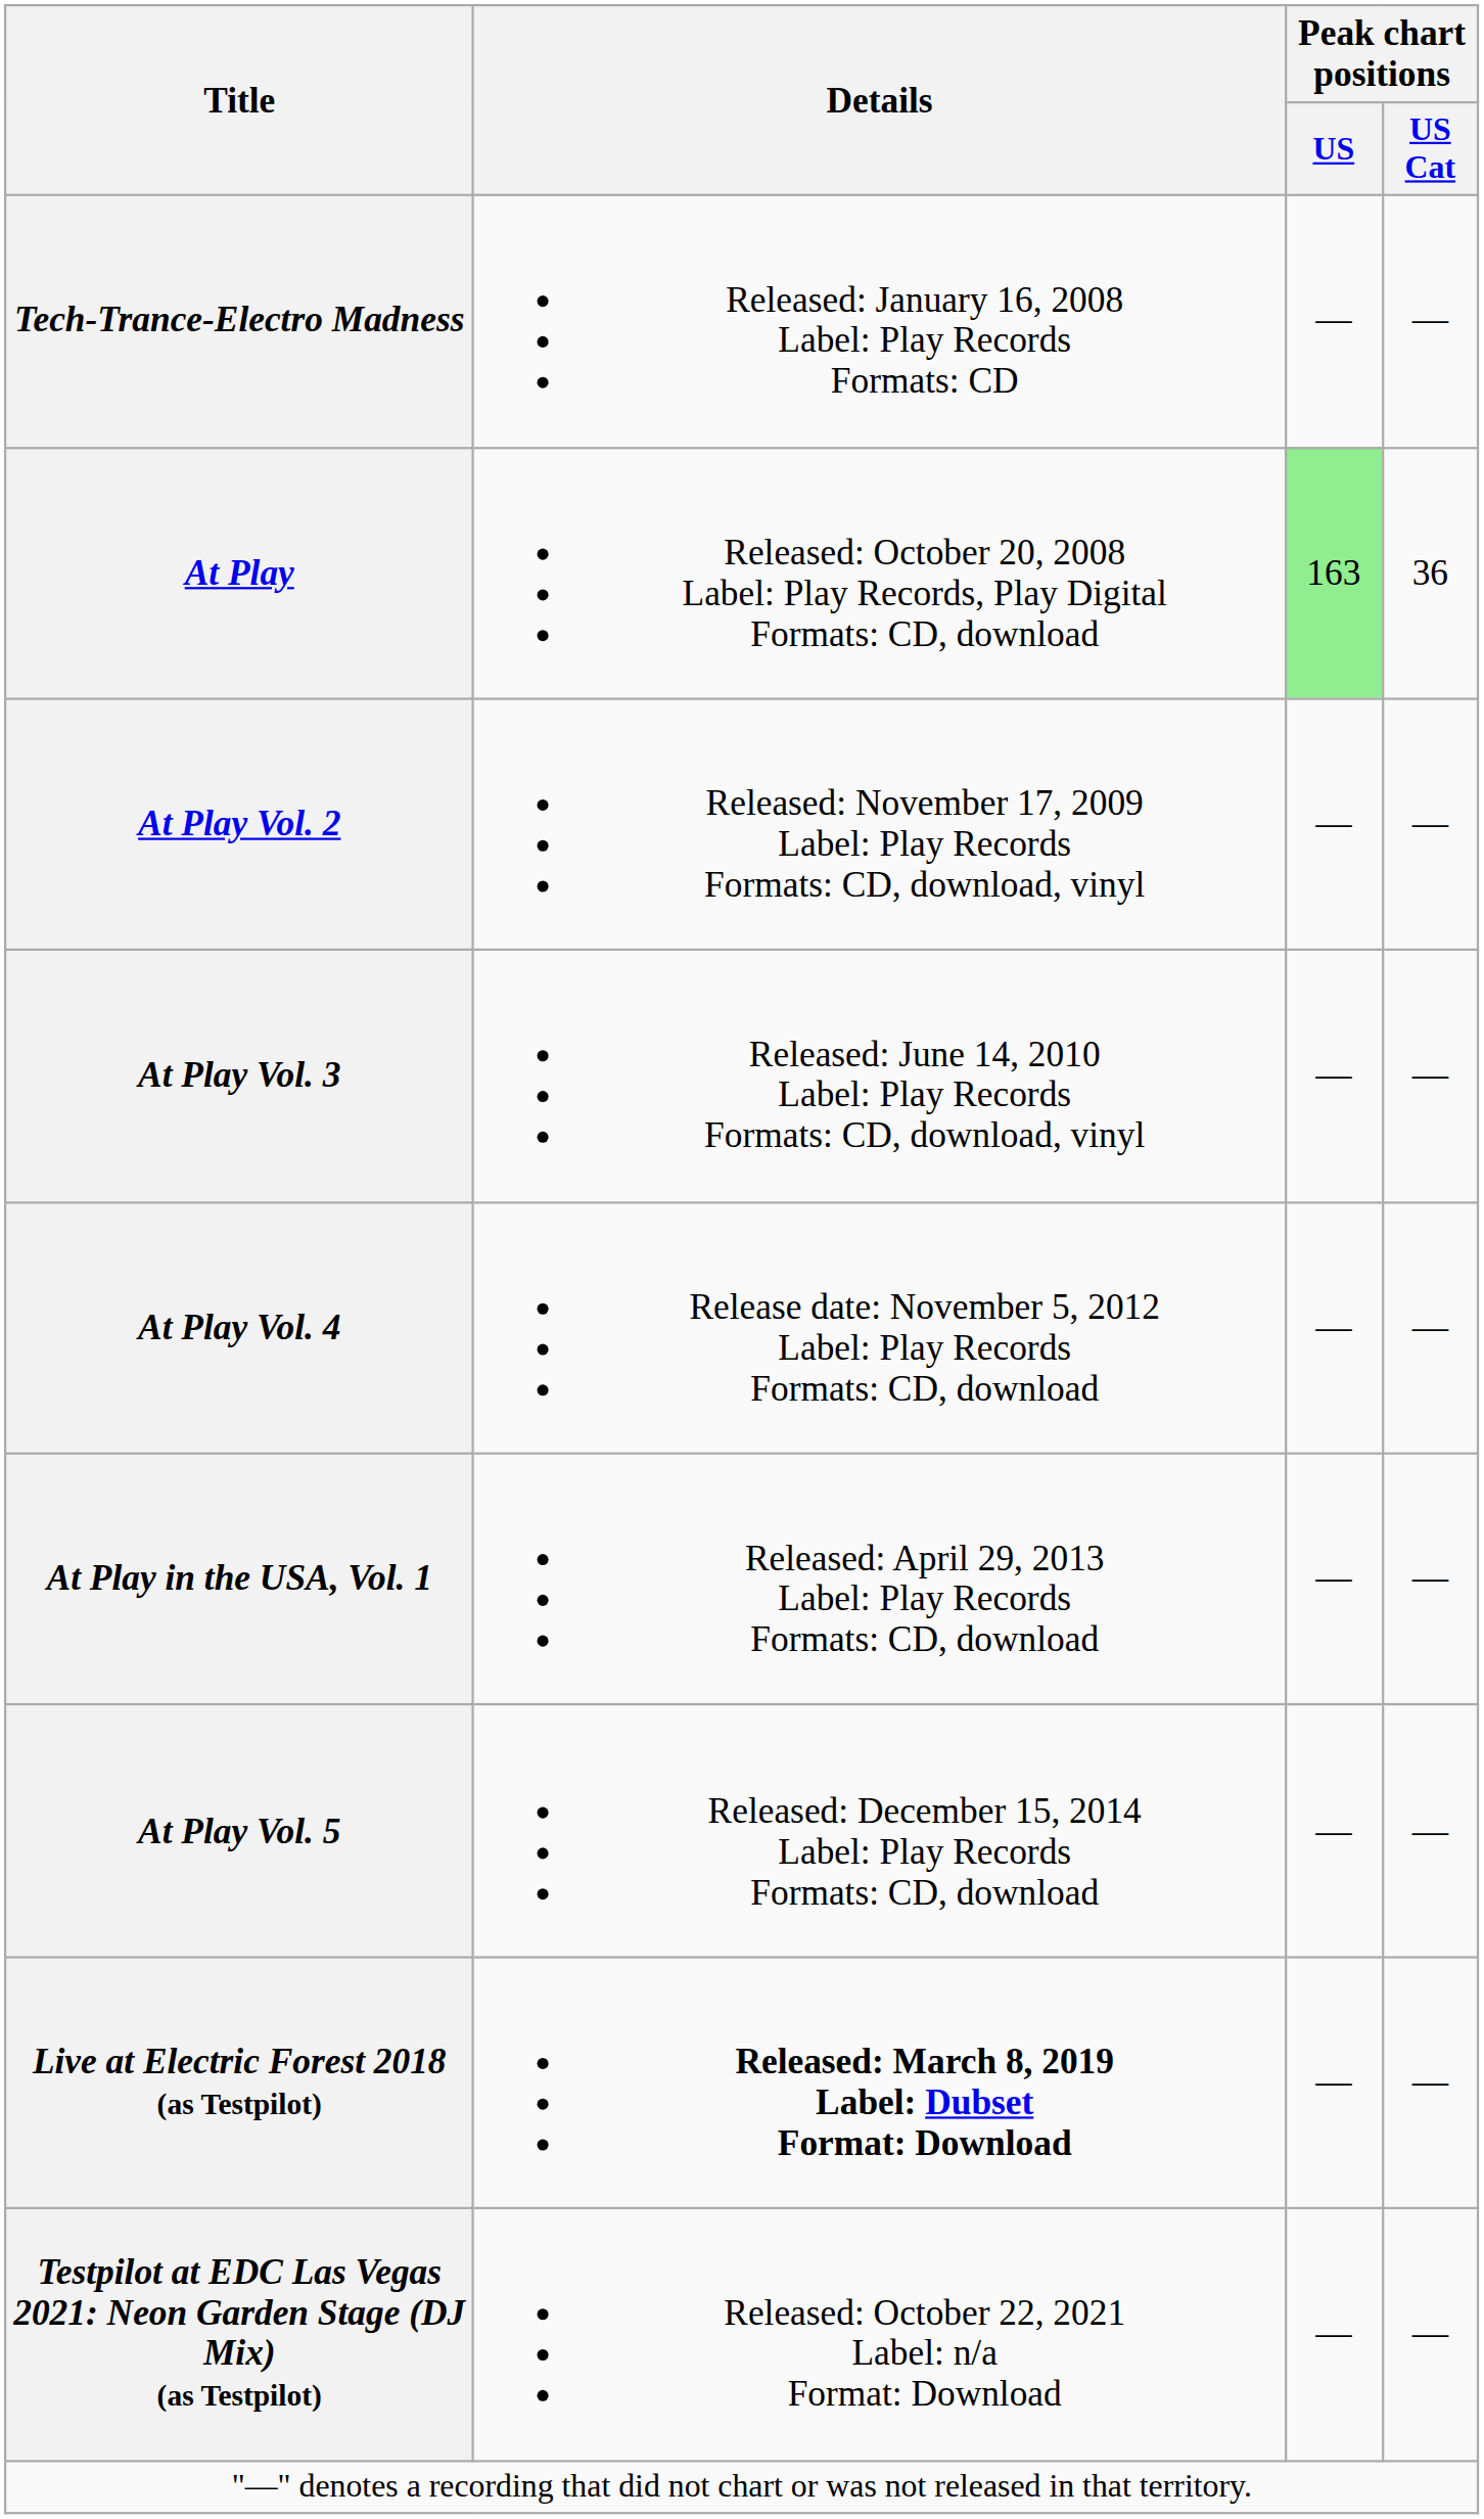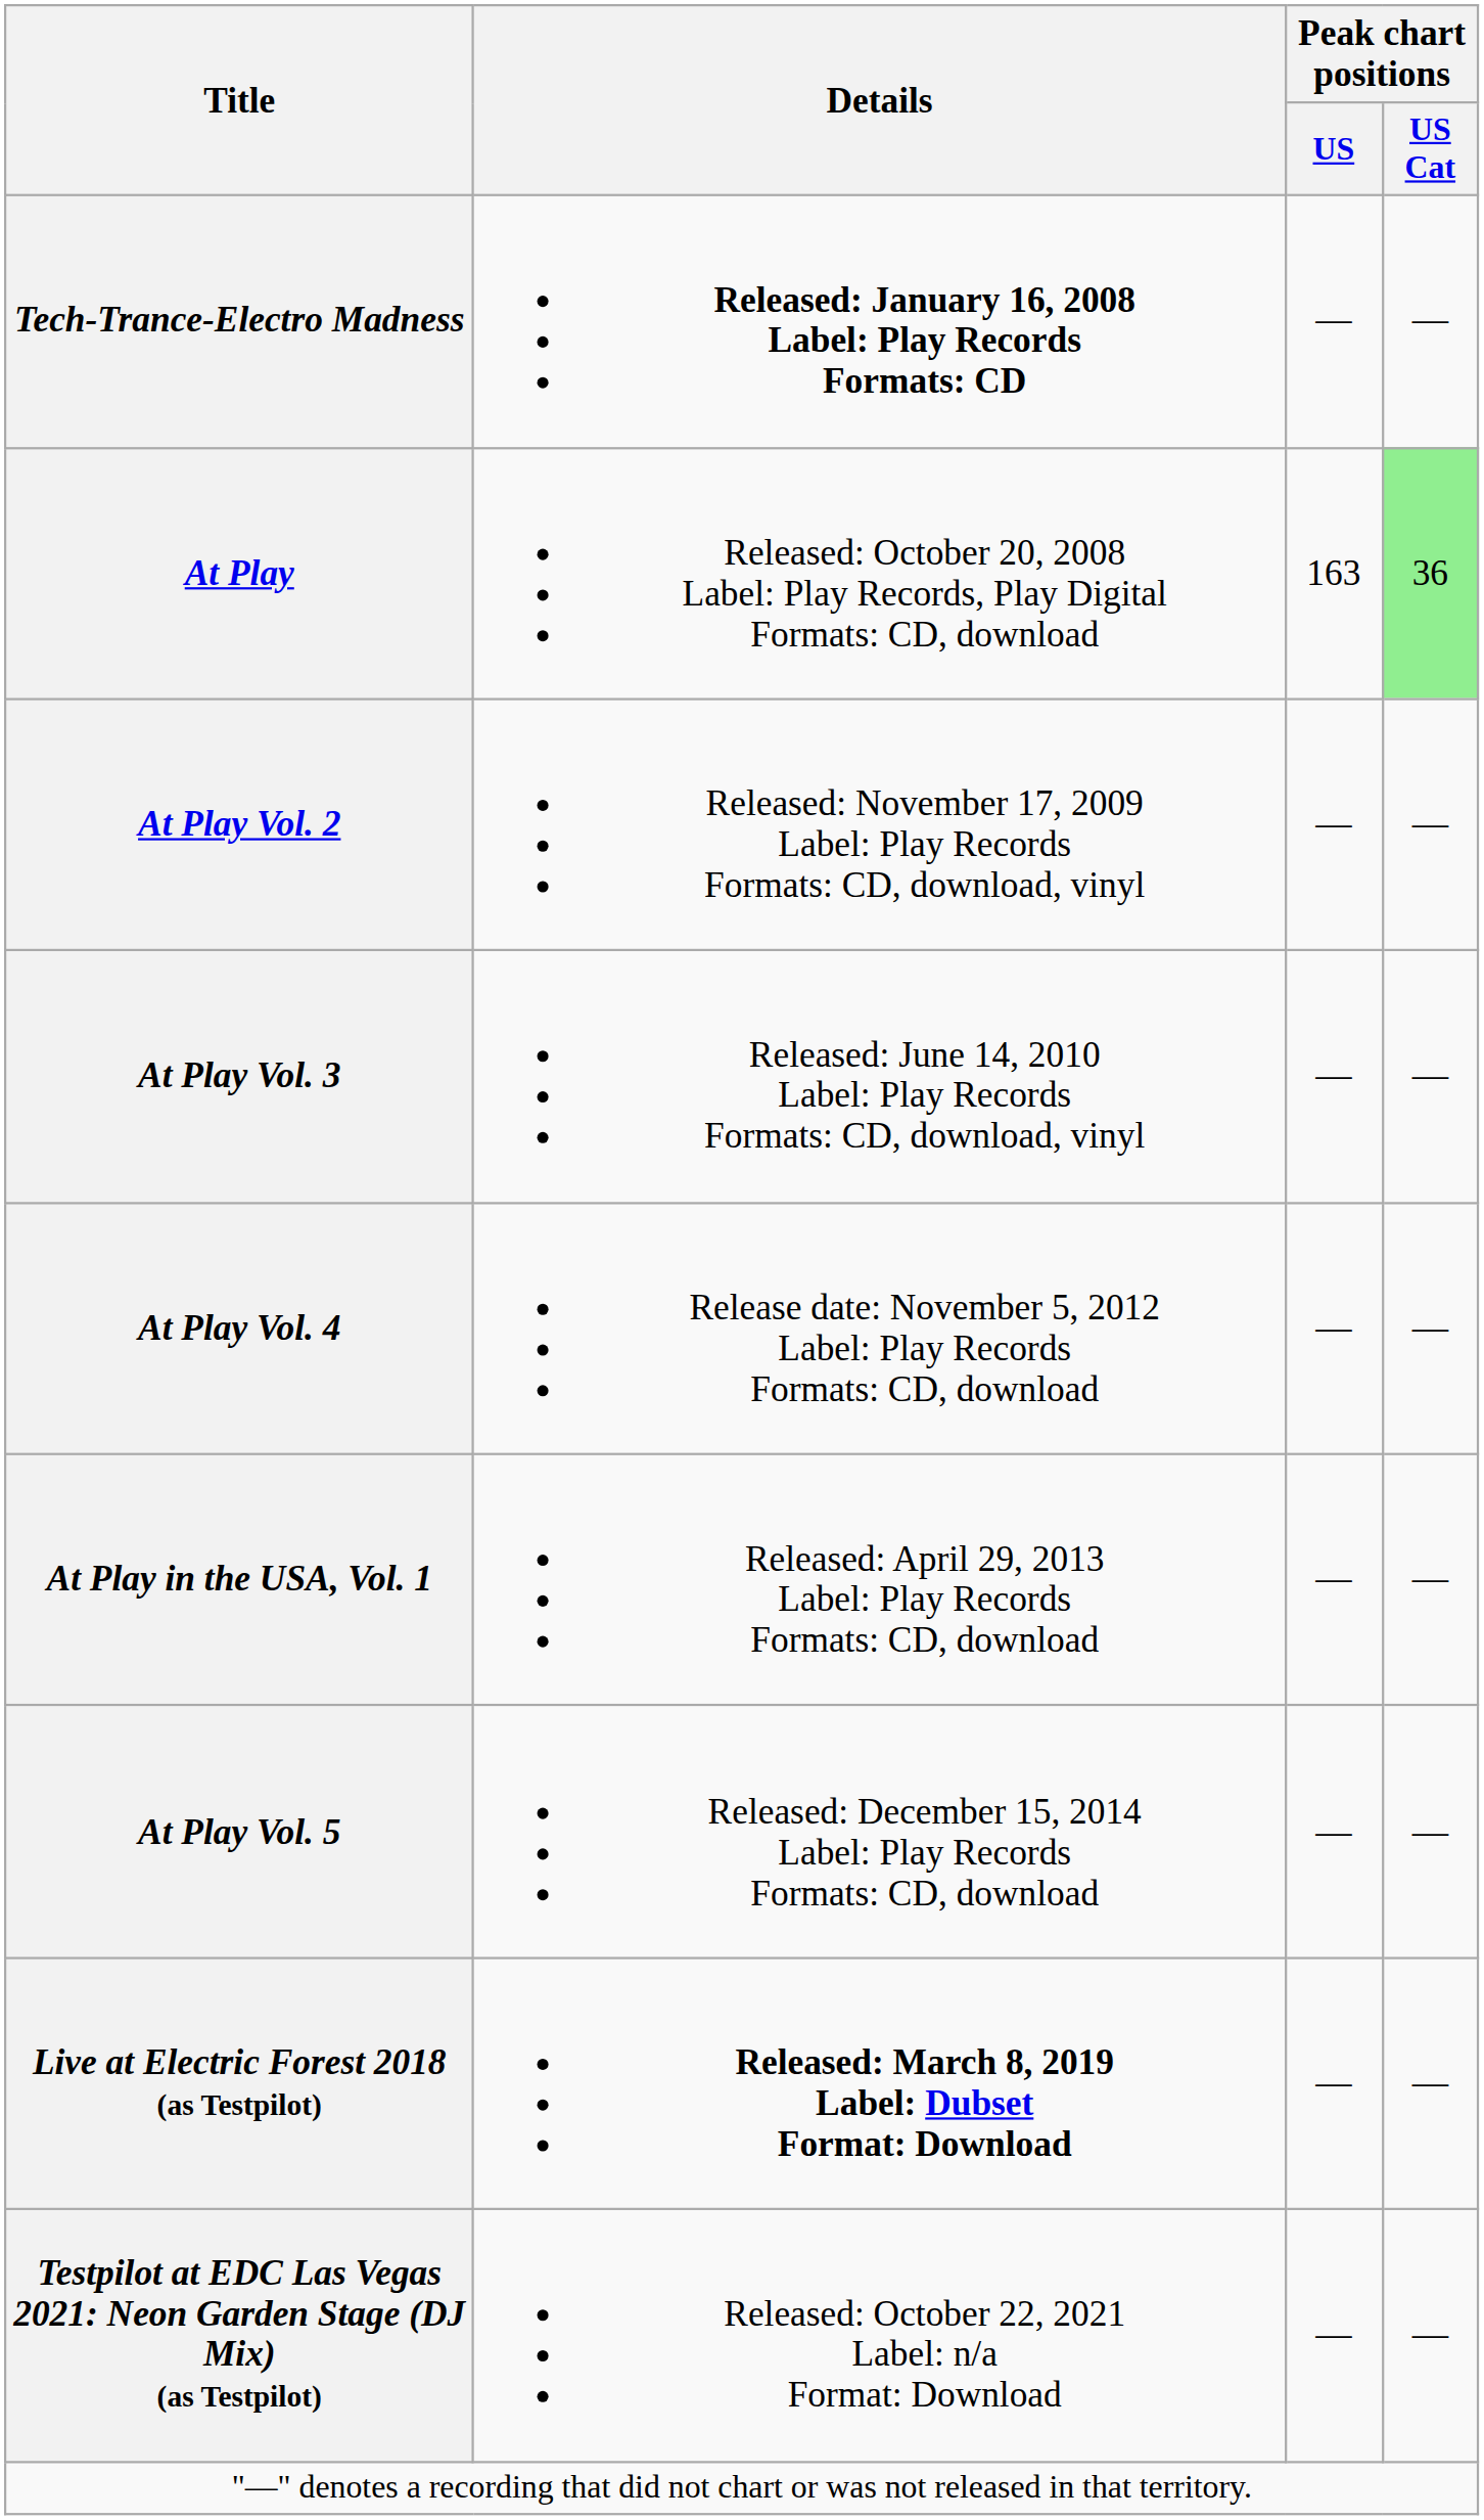Tech-Trance-Electro Madness | Details: normal -> bold
At Play | Peak chart positions / US: lightgreen background -> no background
At Play | Peak chart positions / US Cat: no background -> lightgreen background
